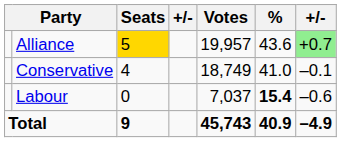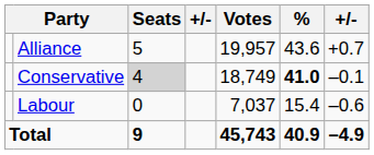Alliance | Seats: gold background -> no background
Alliance | column 7: lightgreen background -> no background
Conservative | Seats: no background -> lightgrey background
Conservative | %: normal -> bold
Labour | %: bold -> normal
